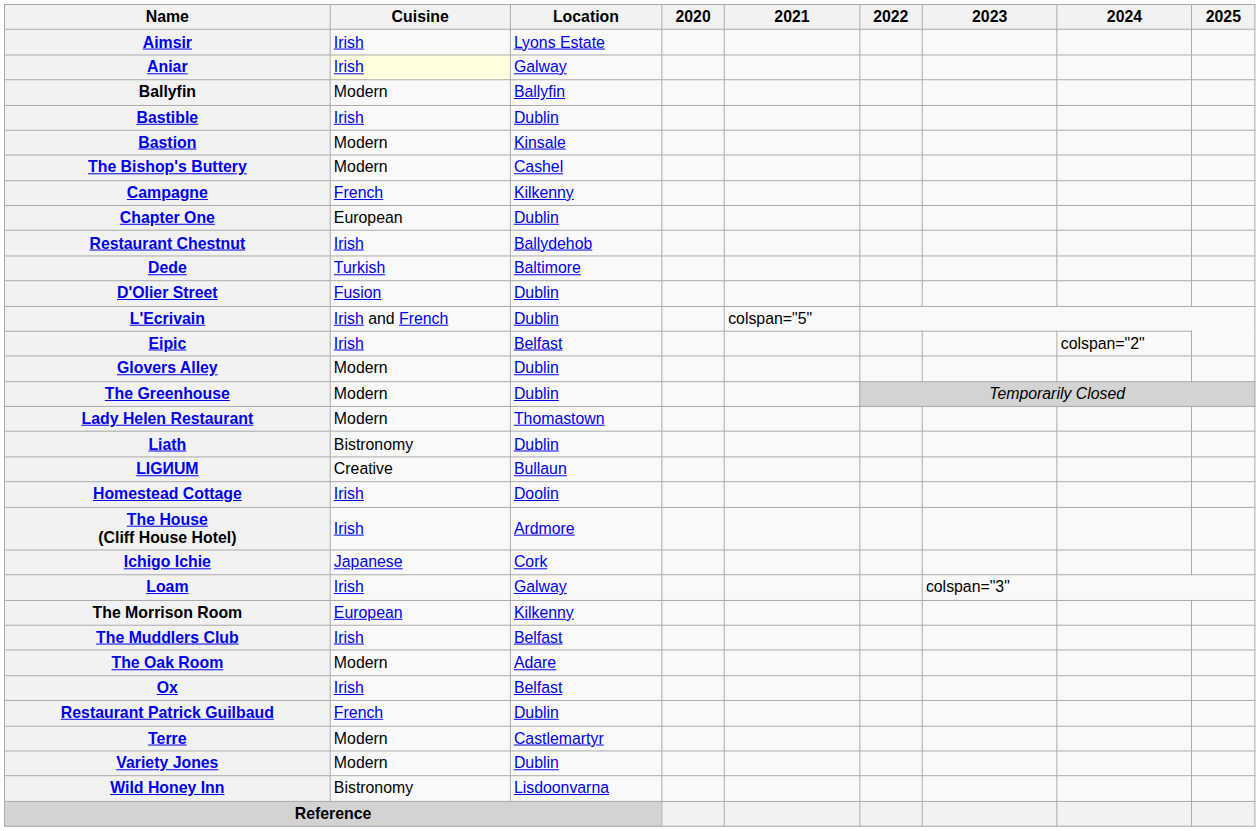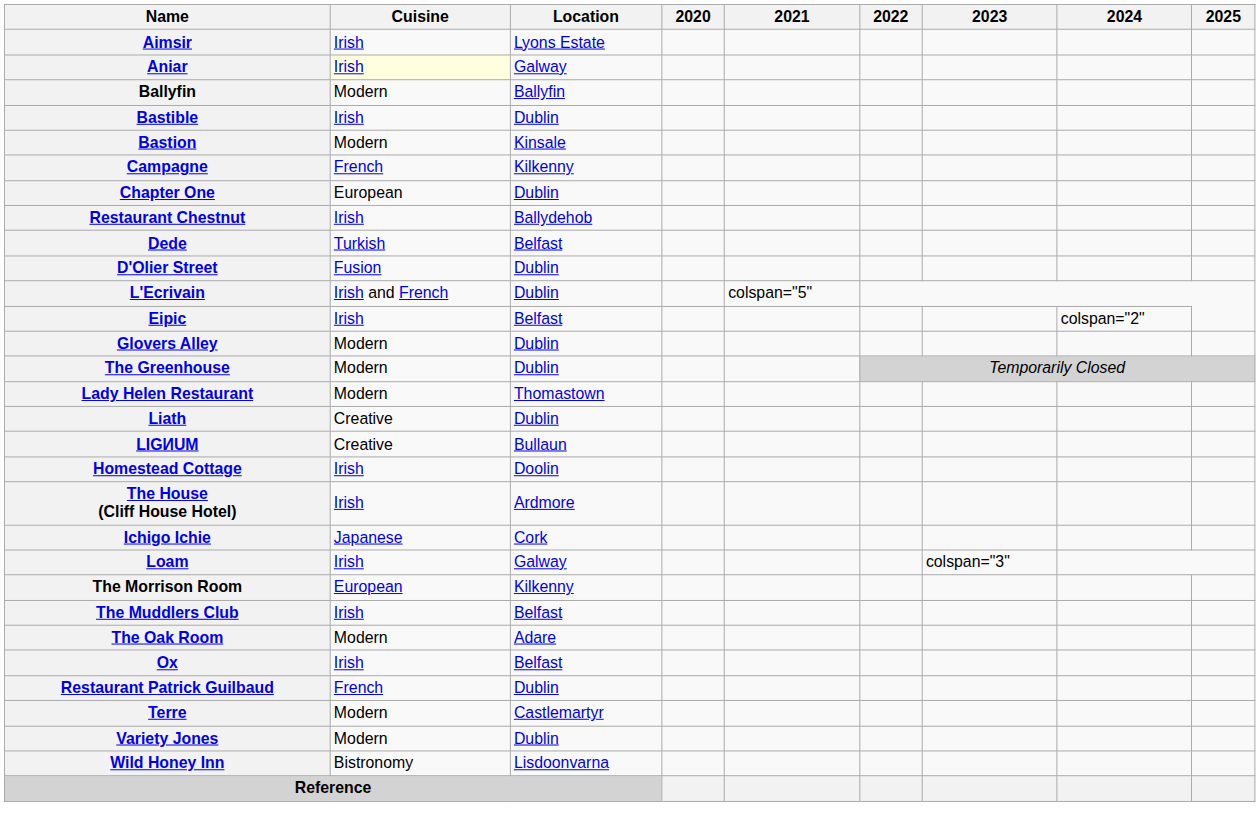- row: The Bishop's Buttery | Modern | Cashel
Dede | Location: Baltimore -> Belfast
Liath | Cuisine: Bistronomy -> Creative
